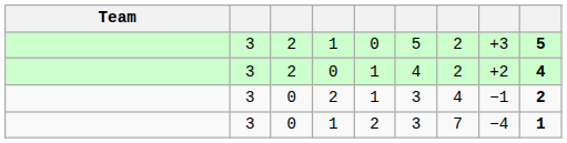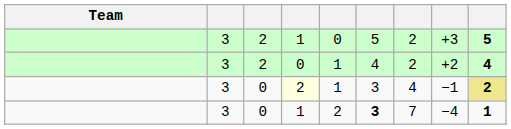row 4 | column 4: no background -> lightyellow background
row 4 | column 9: no background -> khaki background
row 5 | column 6: normal -> bold
